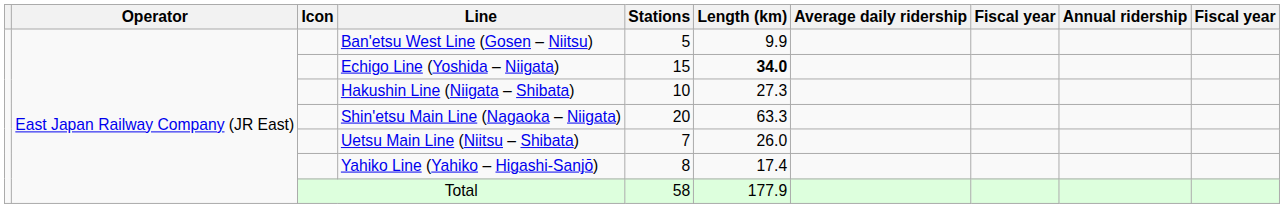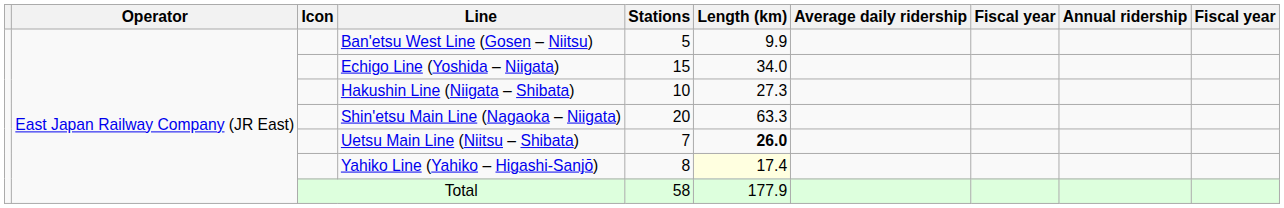Echigo Line (Yoshida ‒ Niigata) | Length (km): bold -> normal
Uetsu Main Line (Niitsu ‒ Shibata) | Length (km): normal -> bold
Yahiko Line (Yahiko ‒ Higashi-Sanjō) | Length (km): no background -> lightyellow background
